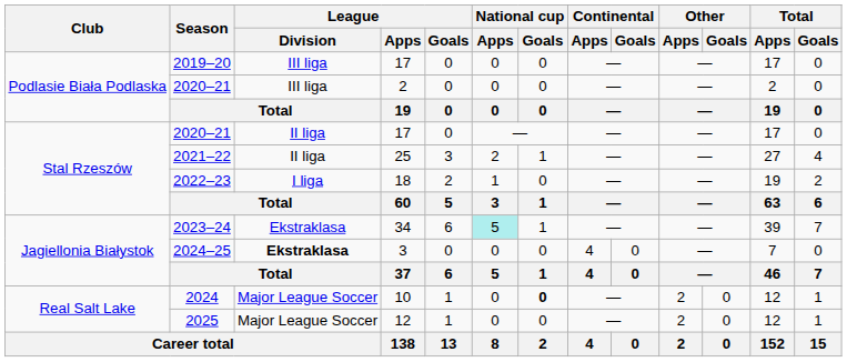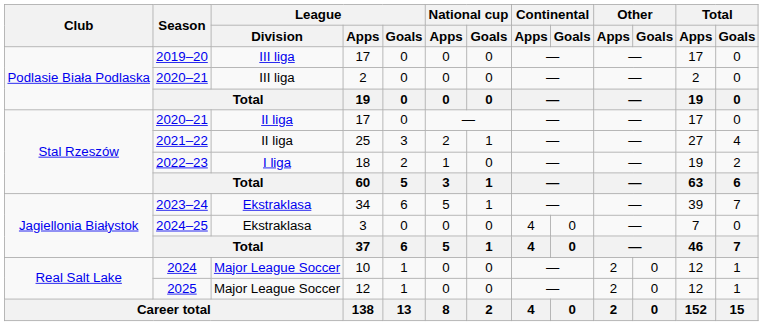2023–24 | National cup / Apps: paleturquoise background -> no background
2024–25 | League / Division: bold -> normal
2024 | National cup / Goals: bold -> normal
